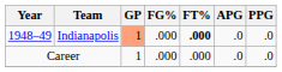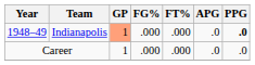1948–49 | FT%: bold -> normal
1948–49 | PPG: normal -> bold
